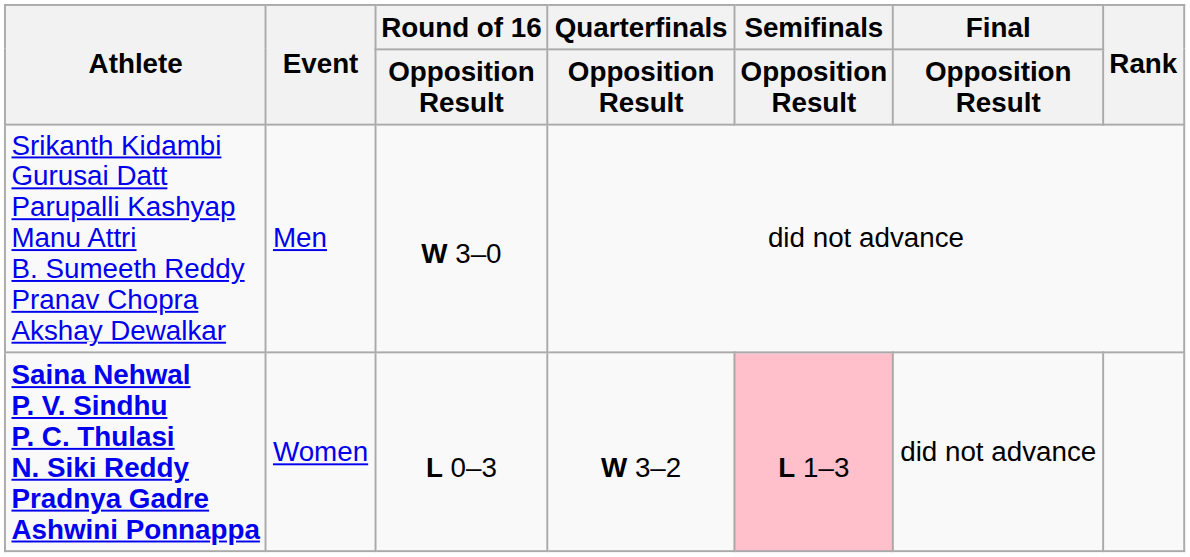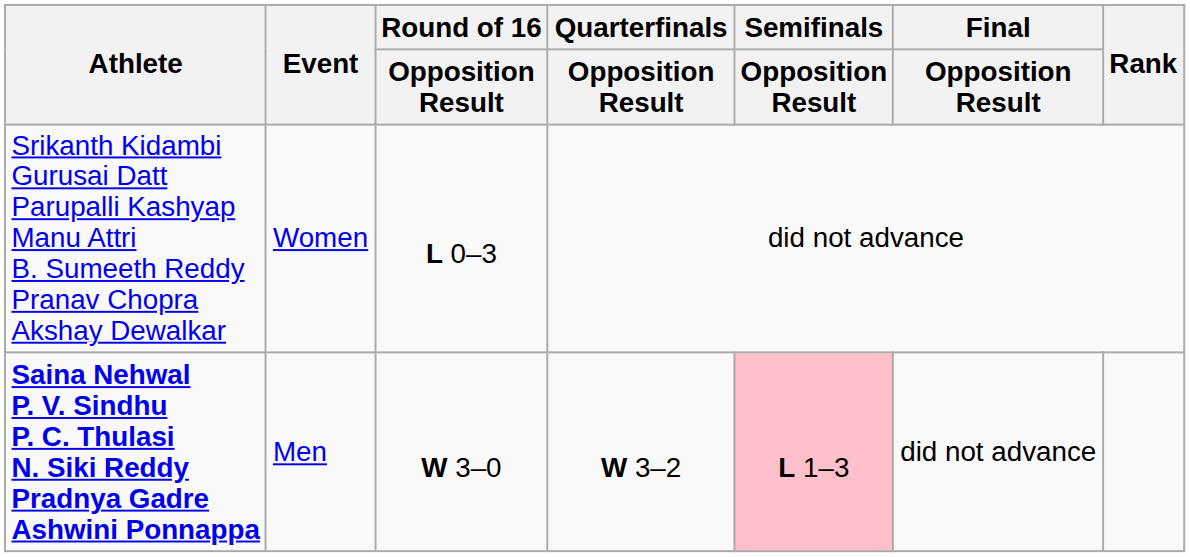row 3 | Event: Men -> Women
row 3 | Round of 16 / Opposition Result: W 3–0 -> L 0–3
row 4 | Event: Women -> Men
row 4 | Round of 16 / Opposition Result: L 0–3 -> W 3–0
